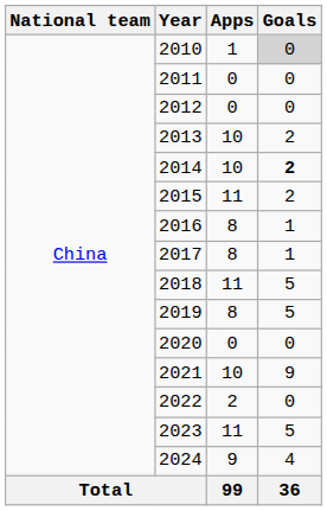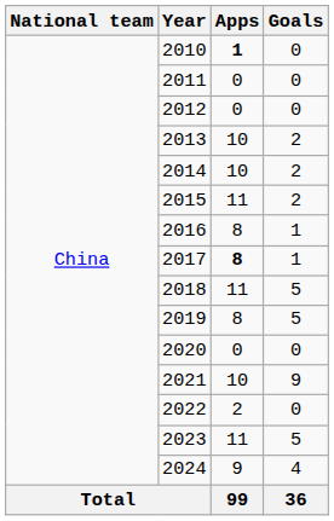2010 | Apps: normal -> bold
2010 | Goals: lightgrey background -> no background
2014 | Goals: bold -> normal
2017 | Apps: normal -> bold
